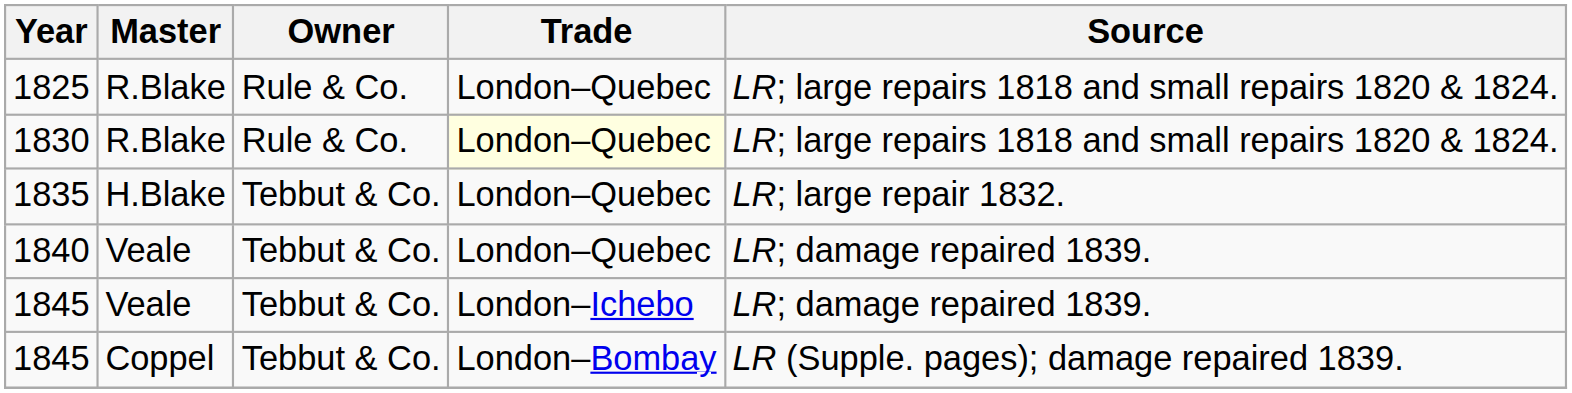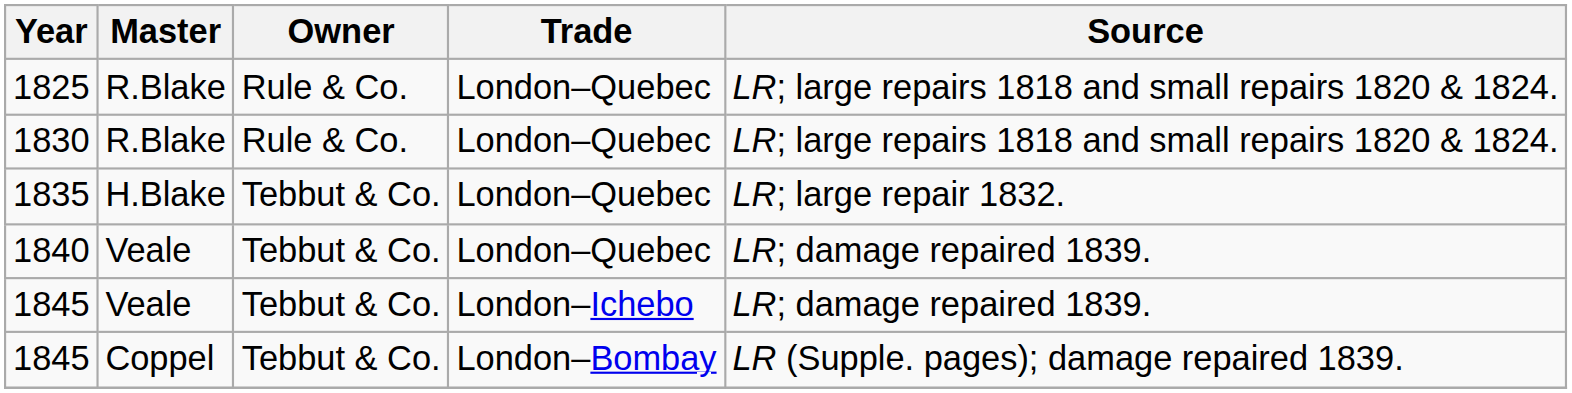1830 | Trade: lightyellow background -> no background
